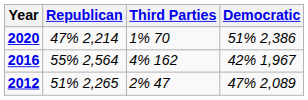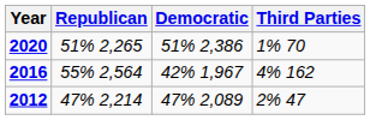columns swapped: Democratic <-> Third Parties
2020 | Republican: 47% 2,214 -> 51% 2,265
2012 | Republican: 51% 2,265 -> 47% 2,214
